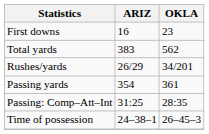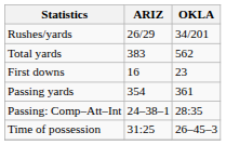rows swapped: First downs <-> Rushes/yards
Passing: Comp–Att–Int | ARIZ: 31:25 -> 24–38–1
Time of possession | ARIZ: 24–38–1 -> 31:25
